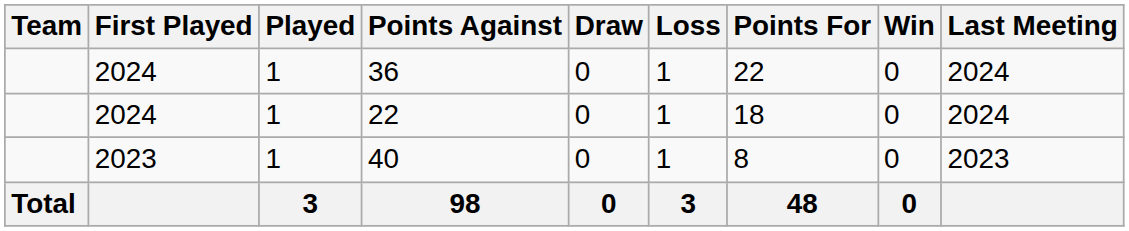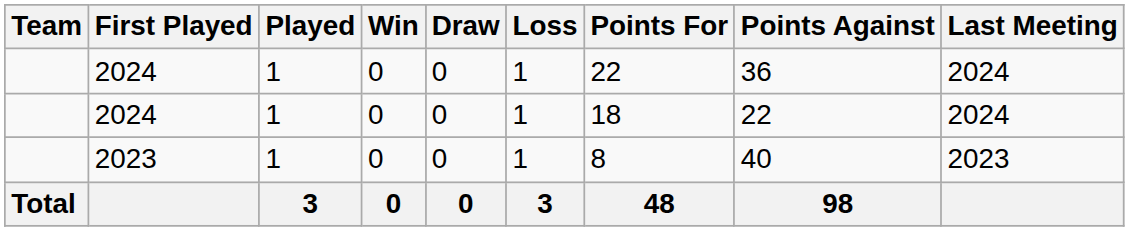columns swapped: Win <-> Points Against
